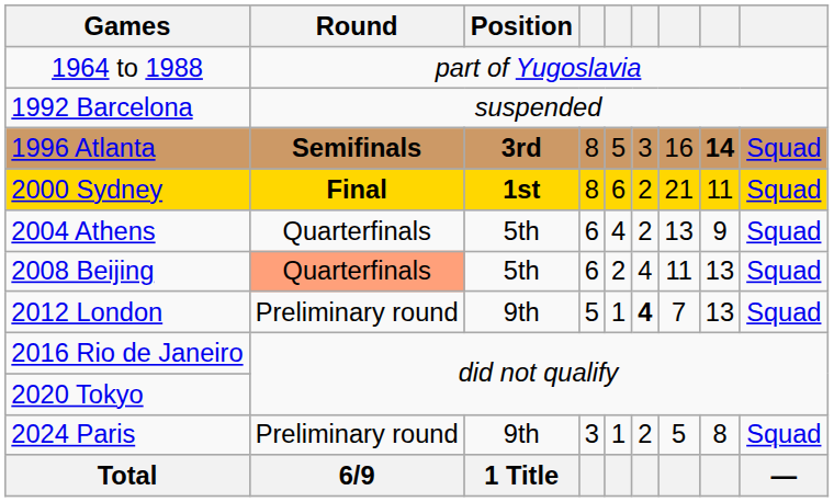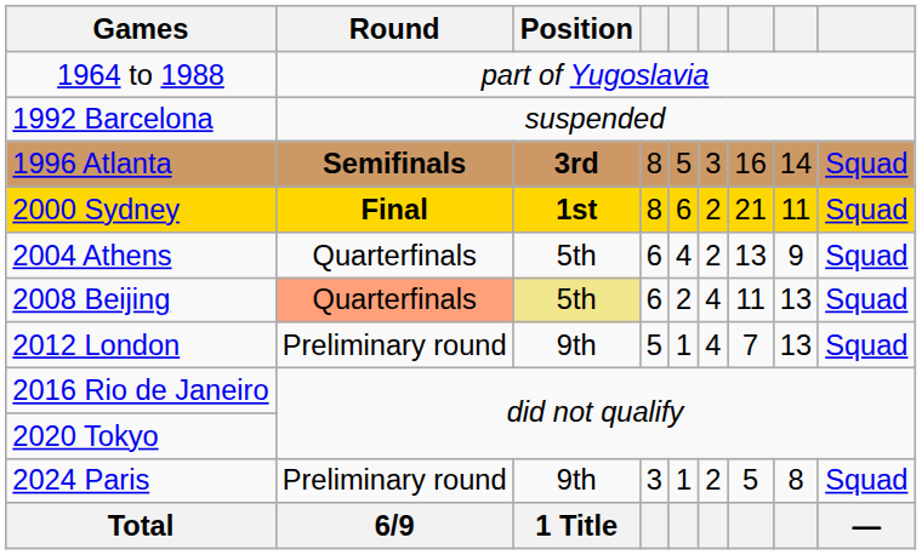1996 Atlanta | column 8: bold -> normal
2008 Beijing | Position: no background -> khaki background
2012 London | column 6: bold -> normal
